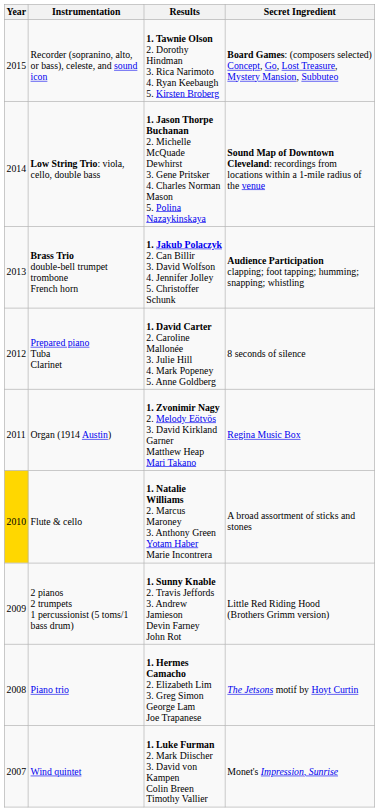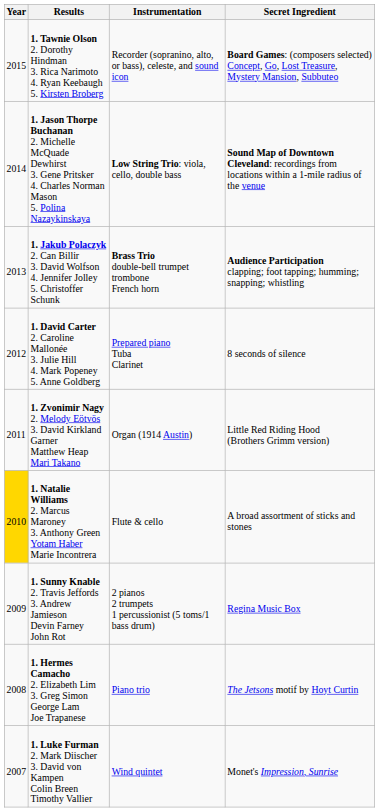columns swapped: Results <-> Instrumentation
row 6 | Secret Ingredient: Regina Music Box -> Little Red Riding Hood (Brothers Grimm version)
row 8 | Secret Ingredient: Little Red Riding Hood (Brothers Grimm version) -> Regina Music Box
